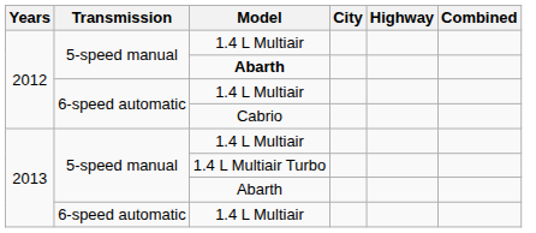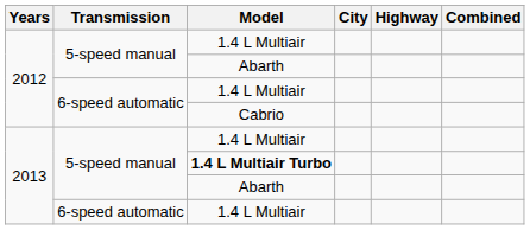2012 / Abarth | Model: bold -> normal
1.4 L Multiair Turbo | Model: normal -> bold
